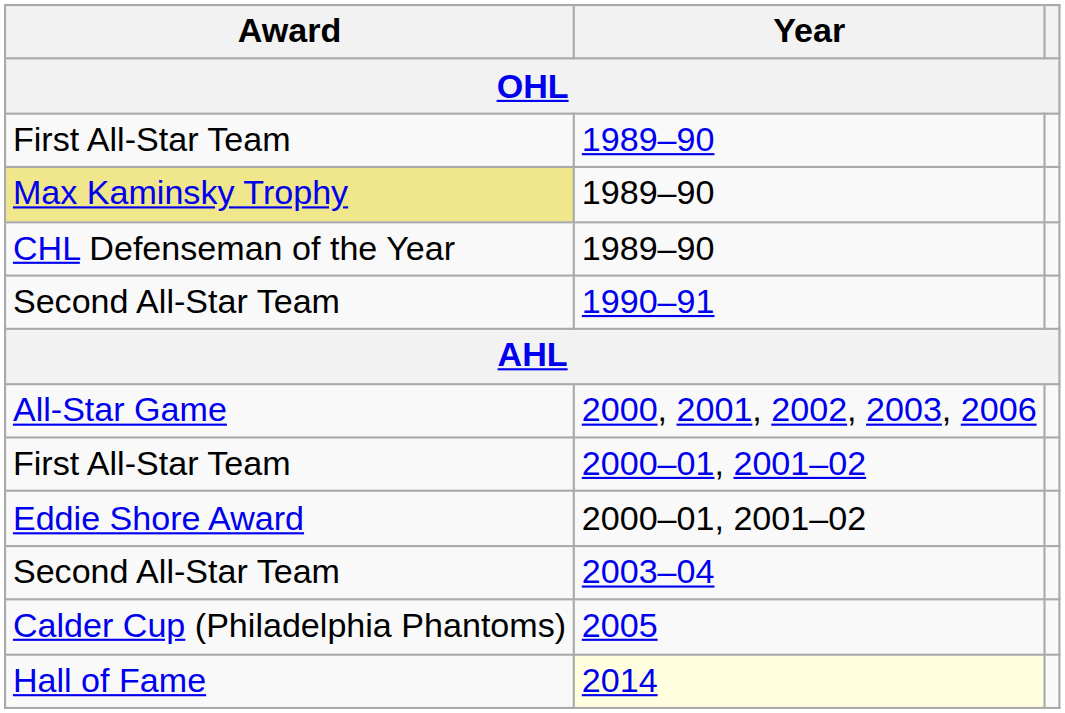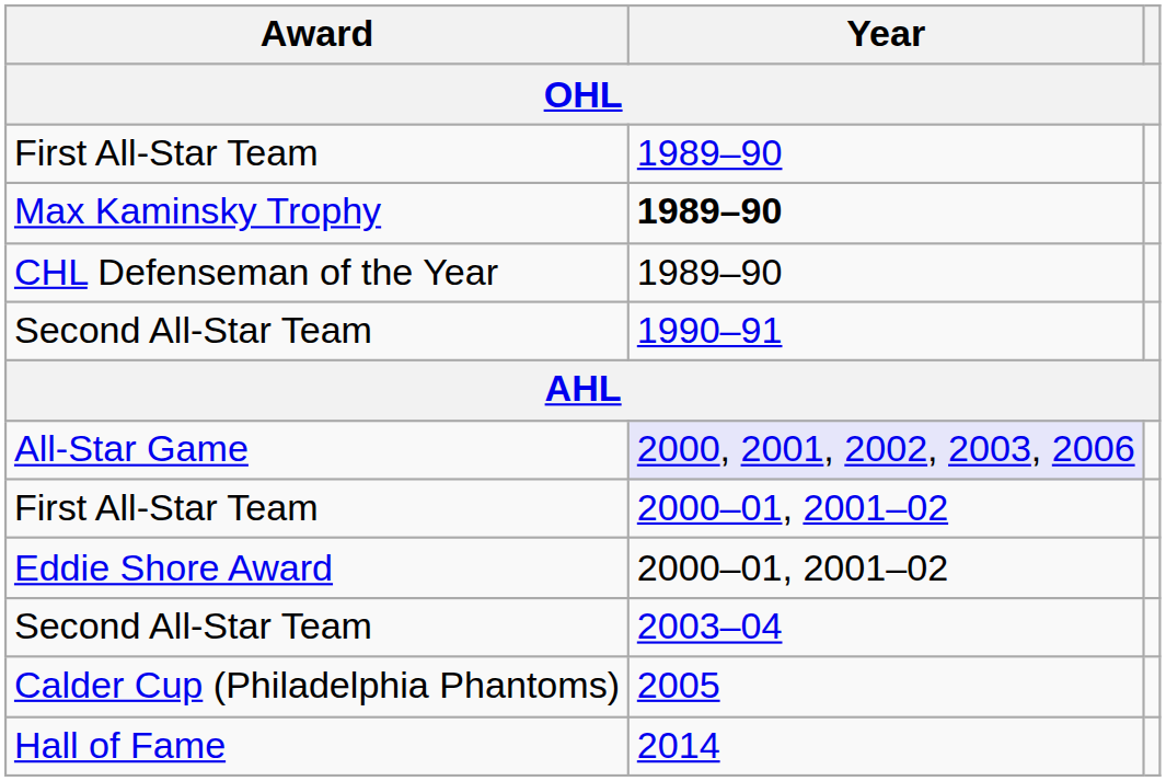Max Kaminsky Trophy | Award: khaki background -> no background
Max Kaminsky Trophy | Year: normal -> bold
All-Star Game | Year: no background -> lavender background
Hall of Fame | Year: lightyellow background -> no background
